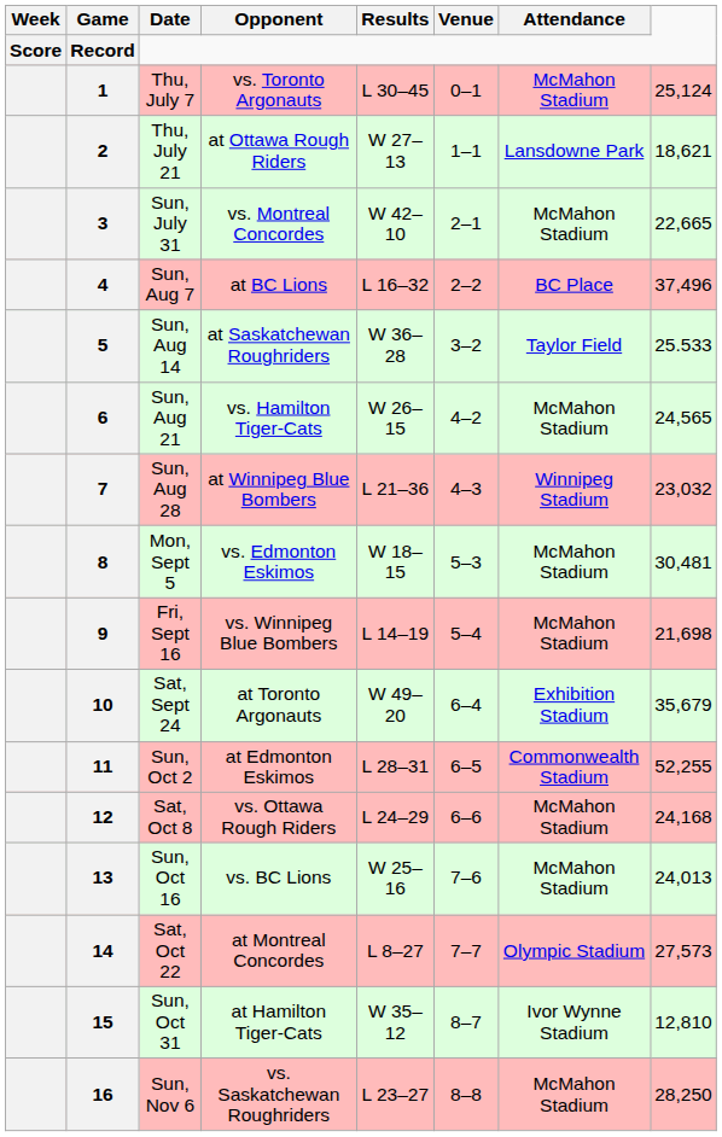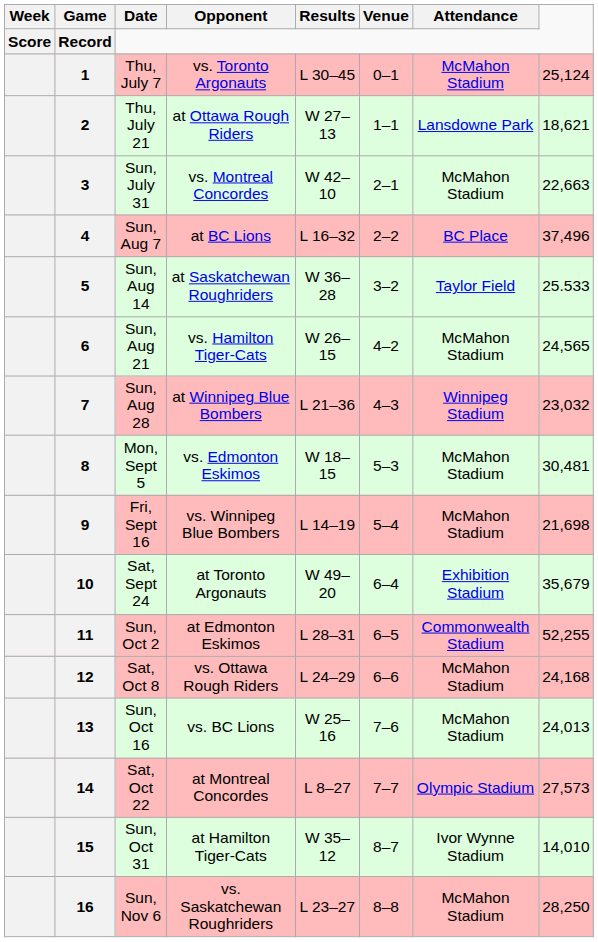3 | column 8: 22,665 -> 22,663
15 | column 8: 12,810 -> 14,010
